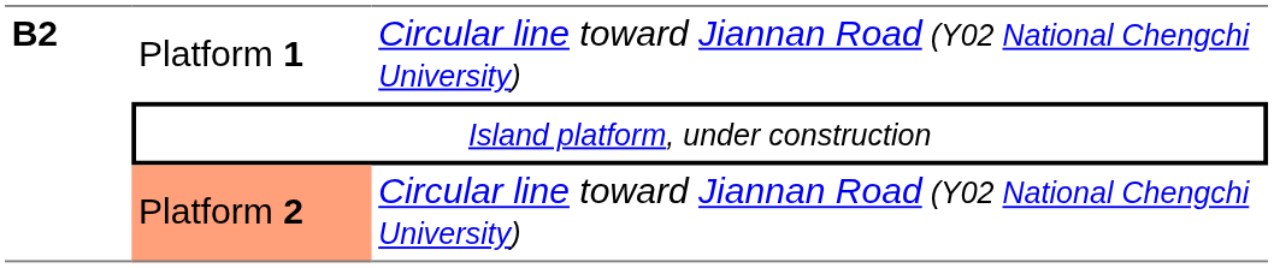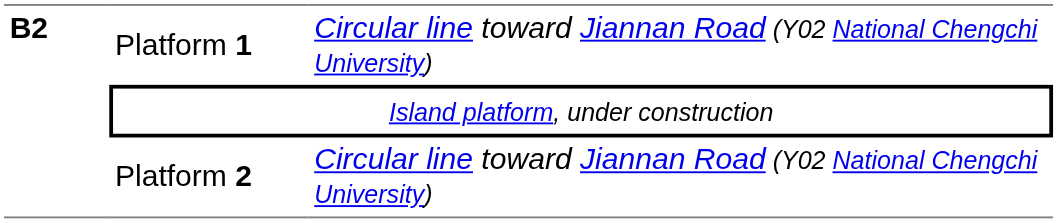Platform 2 | column 2: lightsalmon background -> no background
